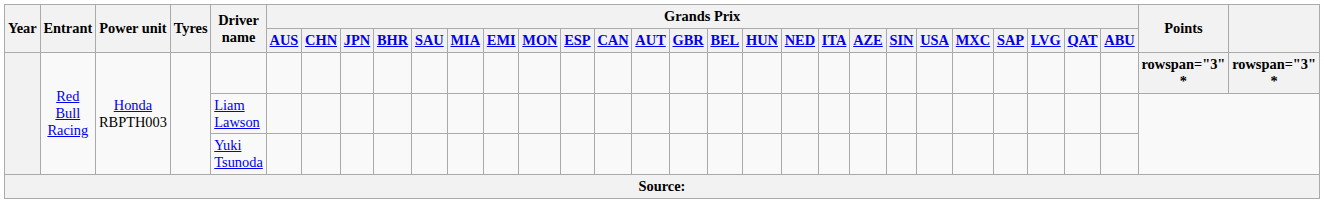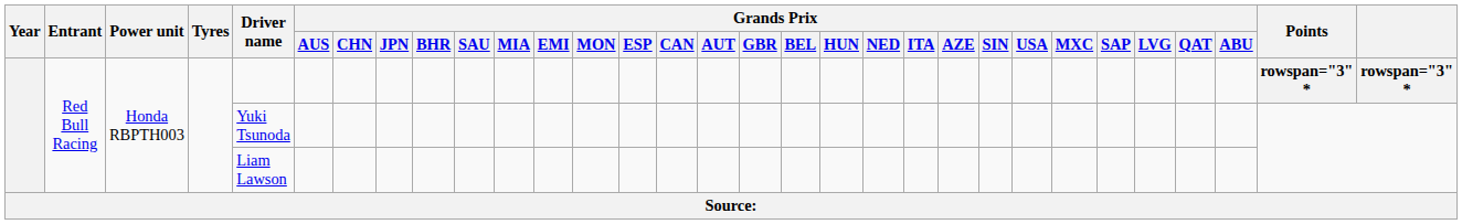row 4 | Driver name: Liam Lawson -> Yuki Tsunoda
row 5 | Driver name: Yuki Tsunoda -> Liam Lawson
